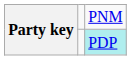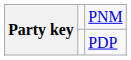Party key / PDP | column 3: paleturquoise background -> no background
